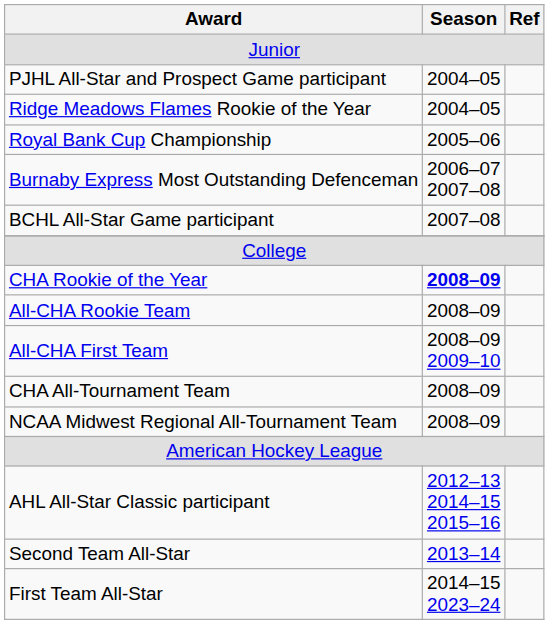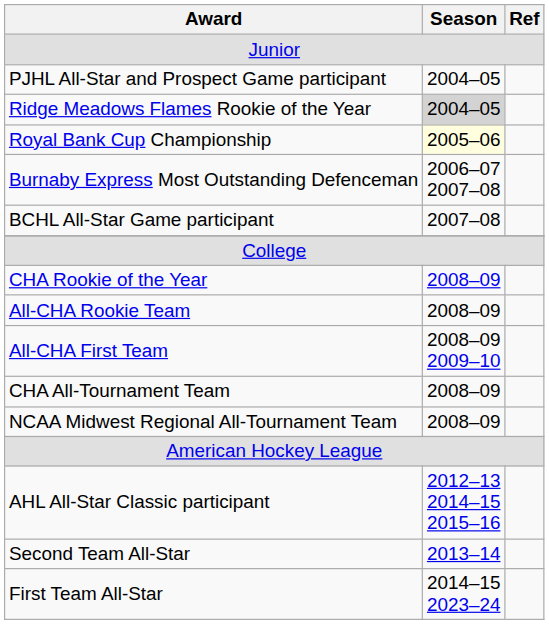Ridge Meadows Flames Rookie of the Year | Season: no background -> lightgrey background
Royal Bank Cup Championship | Season: no background -> lightyellow background
CHA Rookie of the Year | Season: bold -> normal
